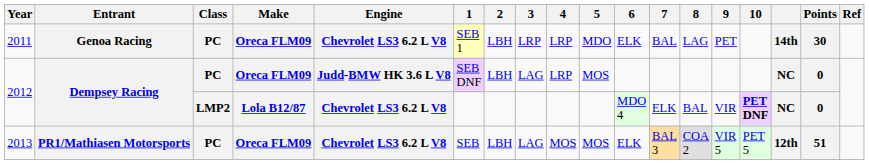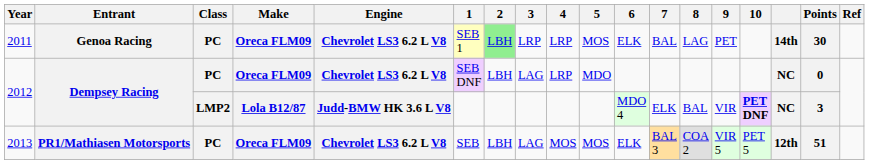2011 | 2: no background -> lightgreen background
2011 | 5: MDO -> MOS
2012 / PC | Engine: Judd-BMW HK 3.6 L V8 -> Chevrolet LS3 6.2 L V8
2012 / PC | 5: MOS -> MDO
2012 / LMP2 | Engine: Chevrolet LS3 6.2 L V8 -> Judd-BMW HK 3.6 L V8
2012 / LMP2 | Points: 0 -> 3
